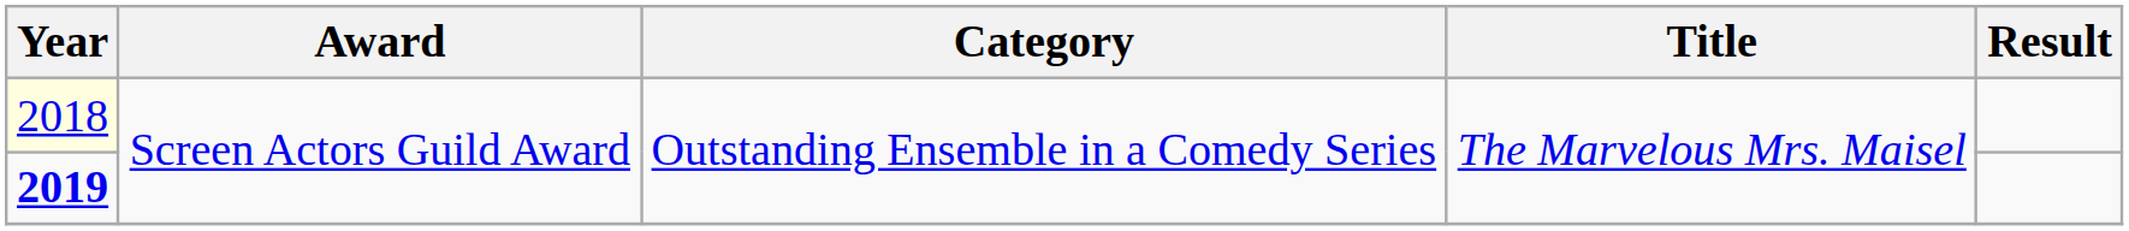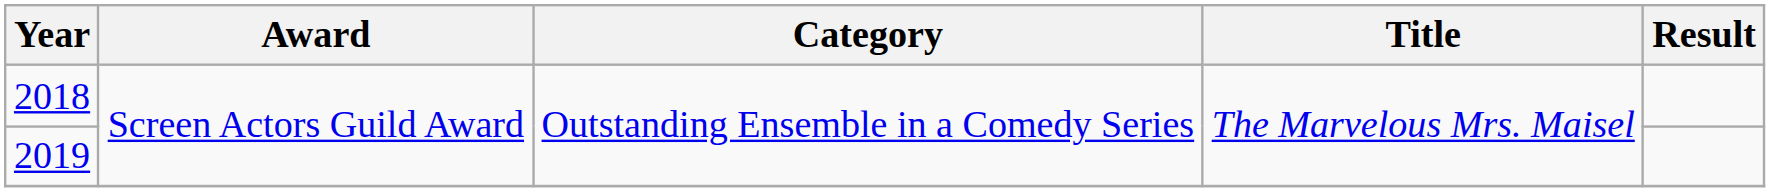2018 | Year: lightyellow background -> no background
2019 | Year: bold -> normal
